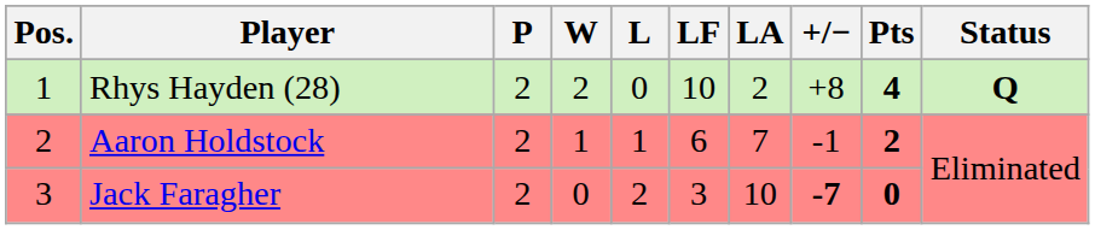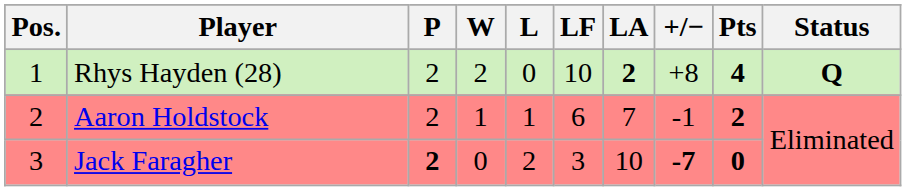Rhys Hayden (28) | LA: normal -> bold
Jack Faragher | P: normal -> bold
